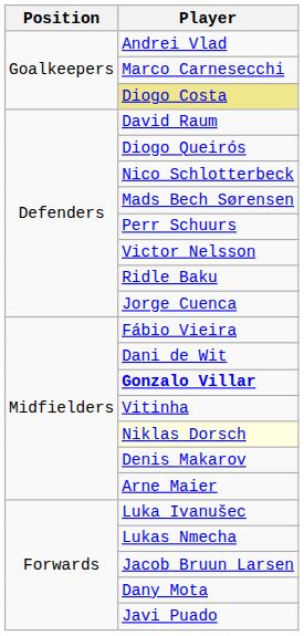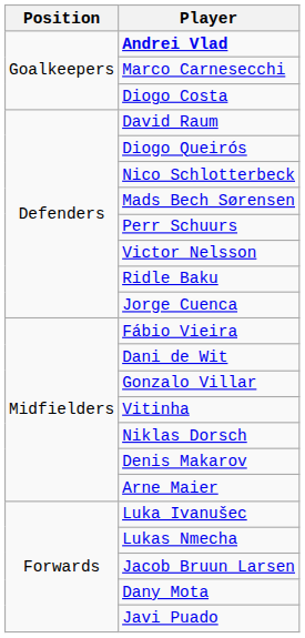Andrei Vlad | Player: normal -> bold
Diogo Costa | Player: khaki background -> no background
Gonzalo Villar | Player: bold -> normal
Niklas Dorsch | Player: lightyellow background -> no background
